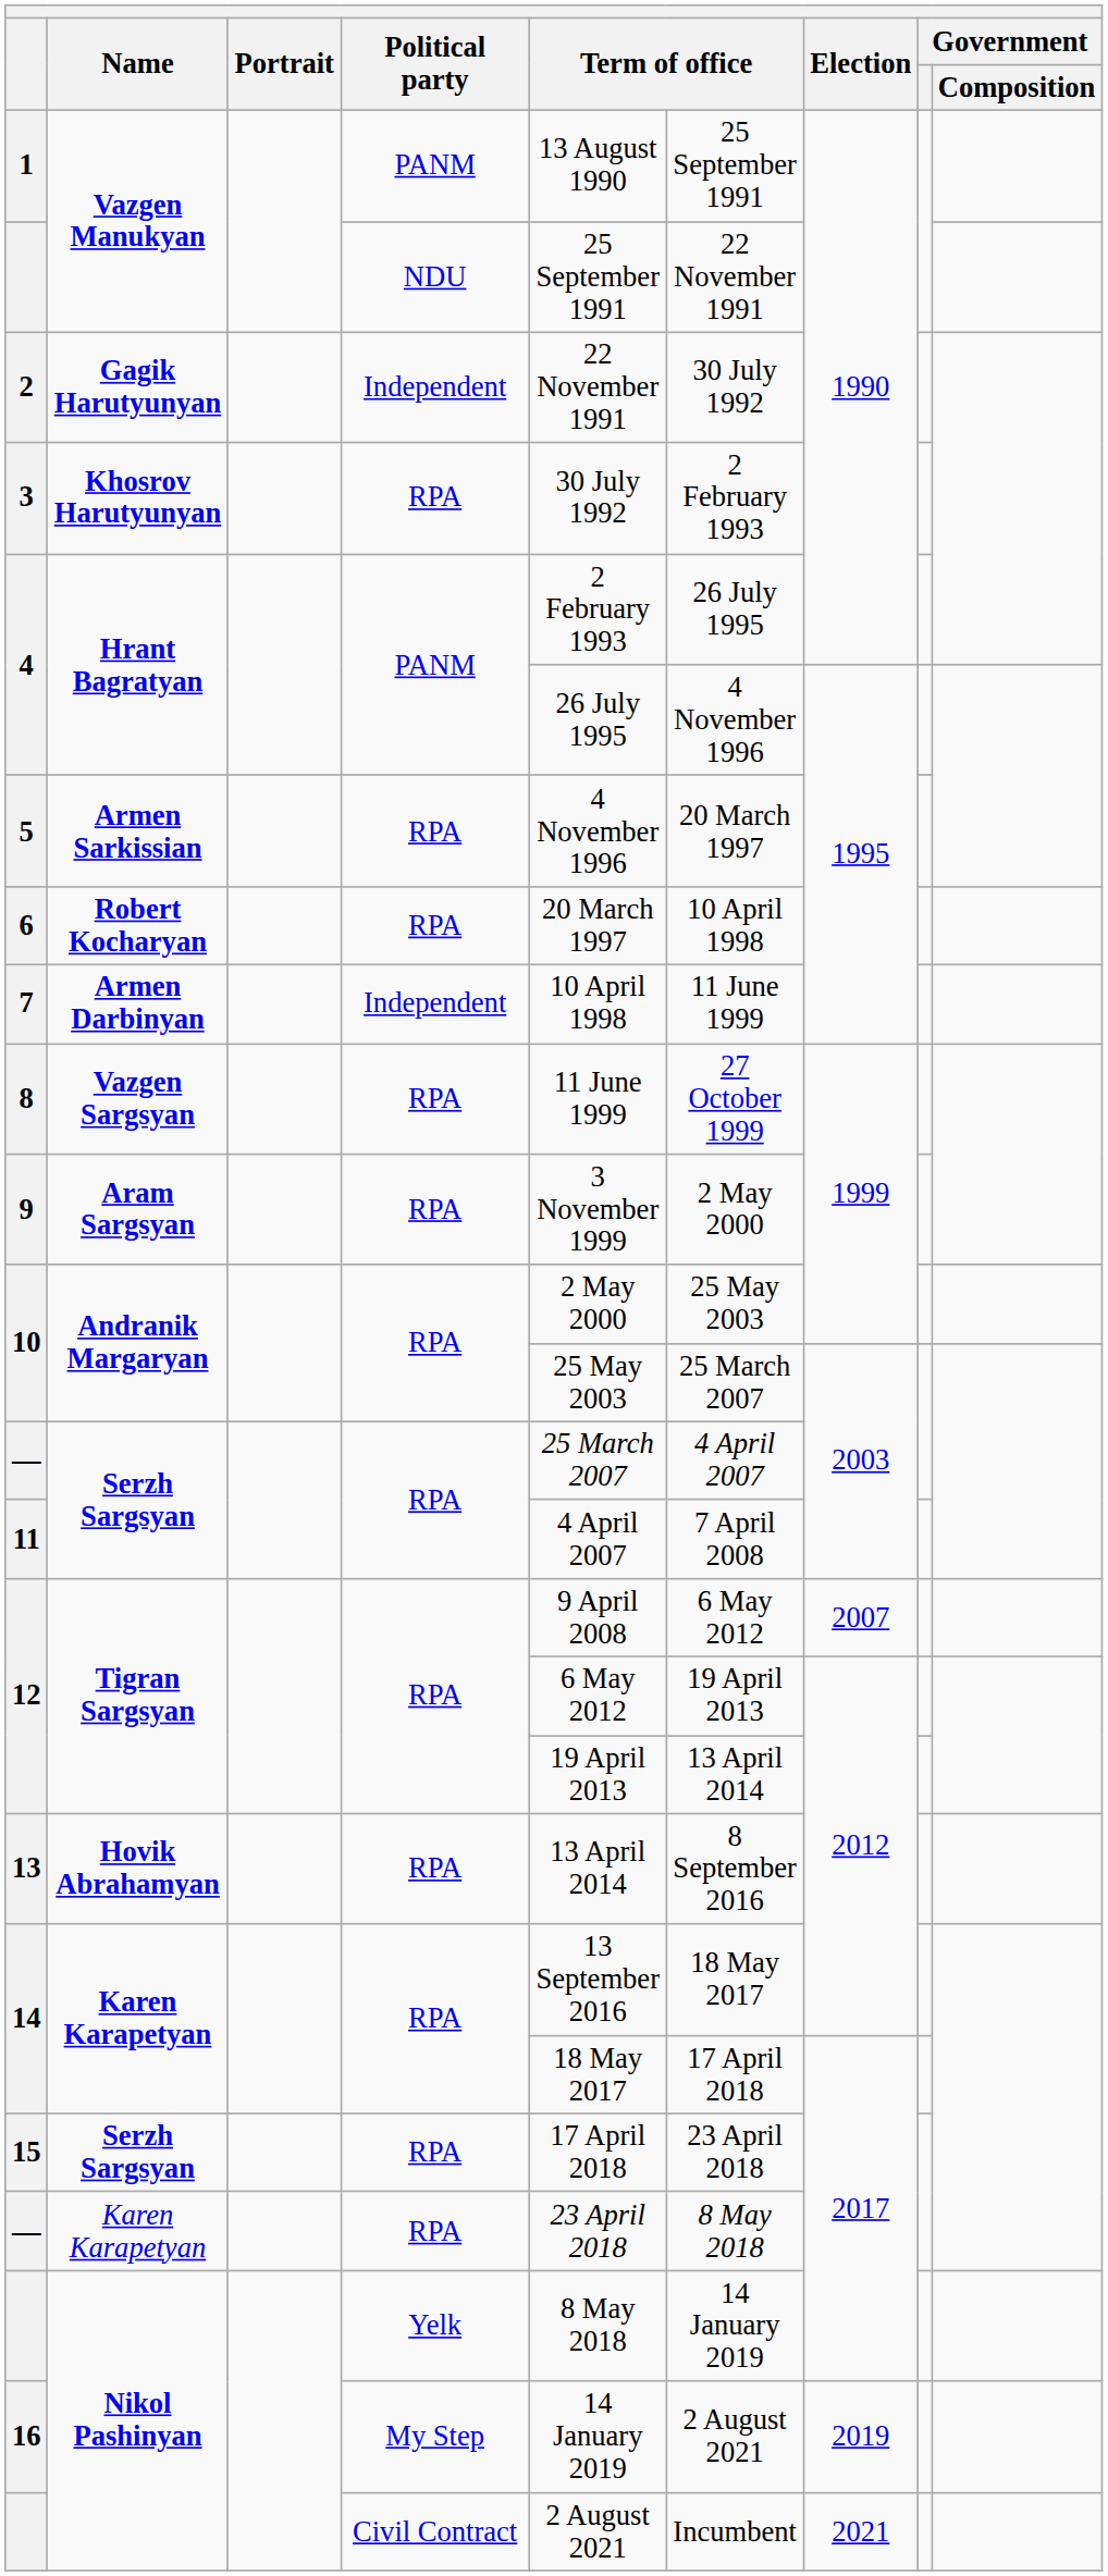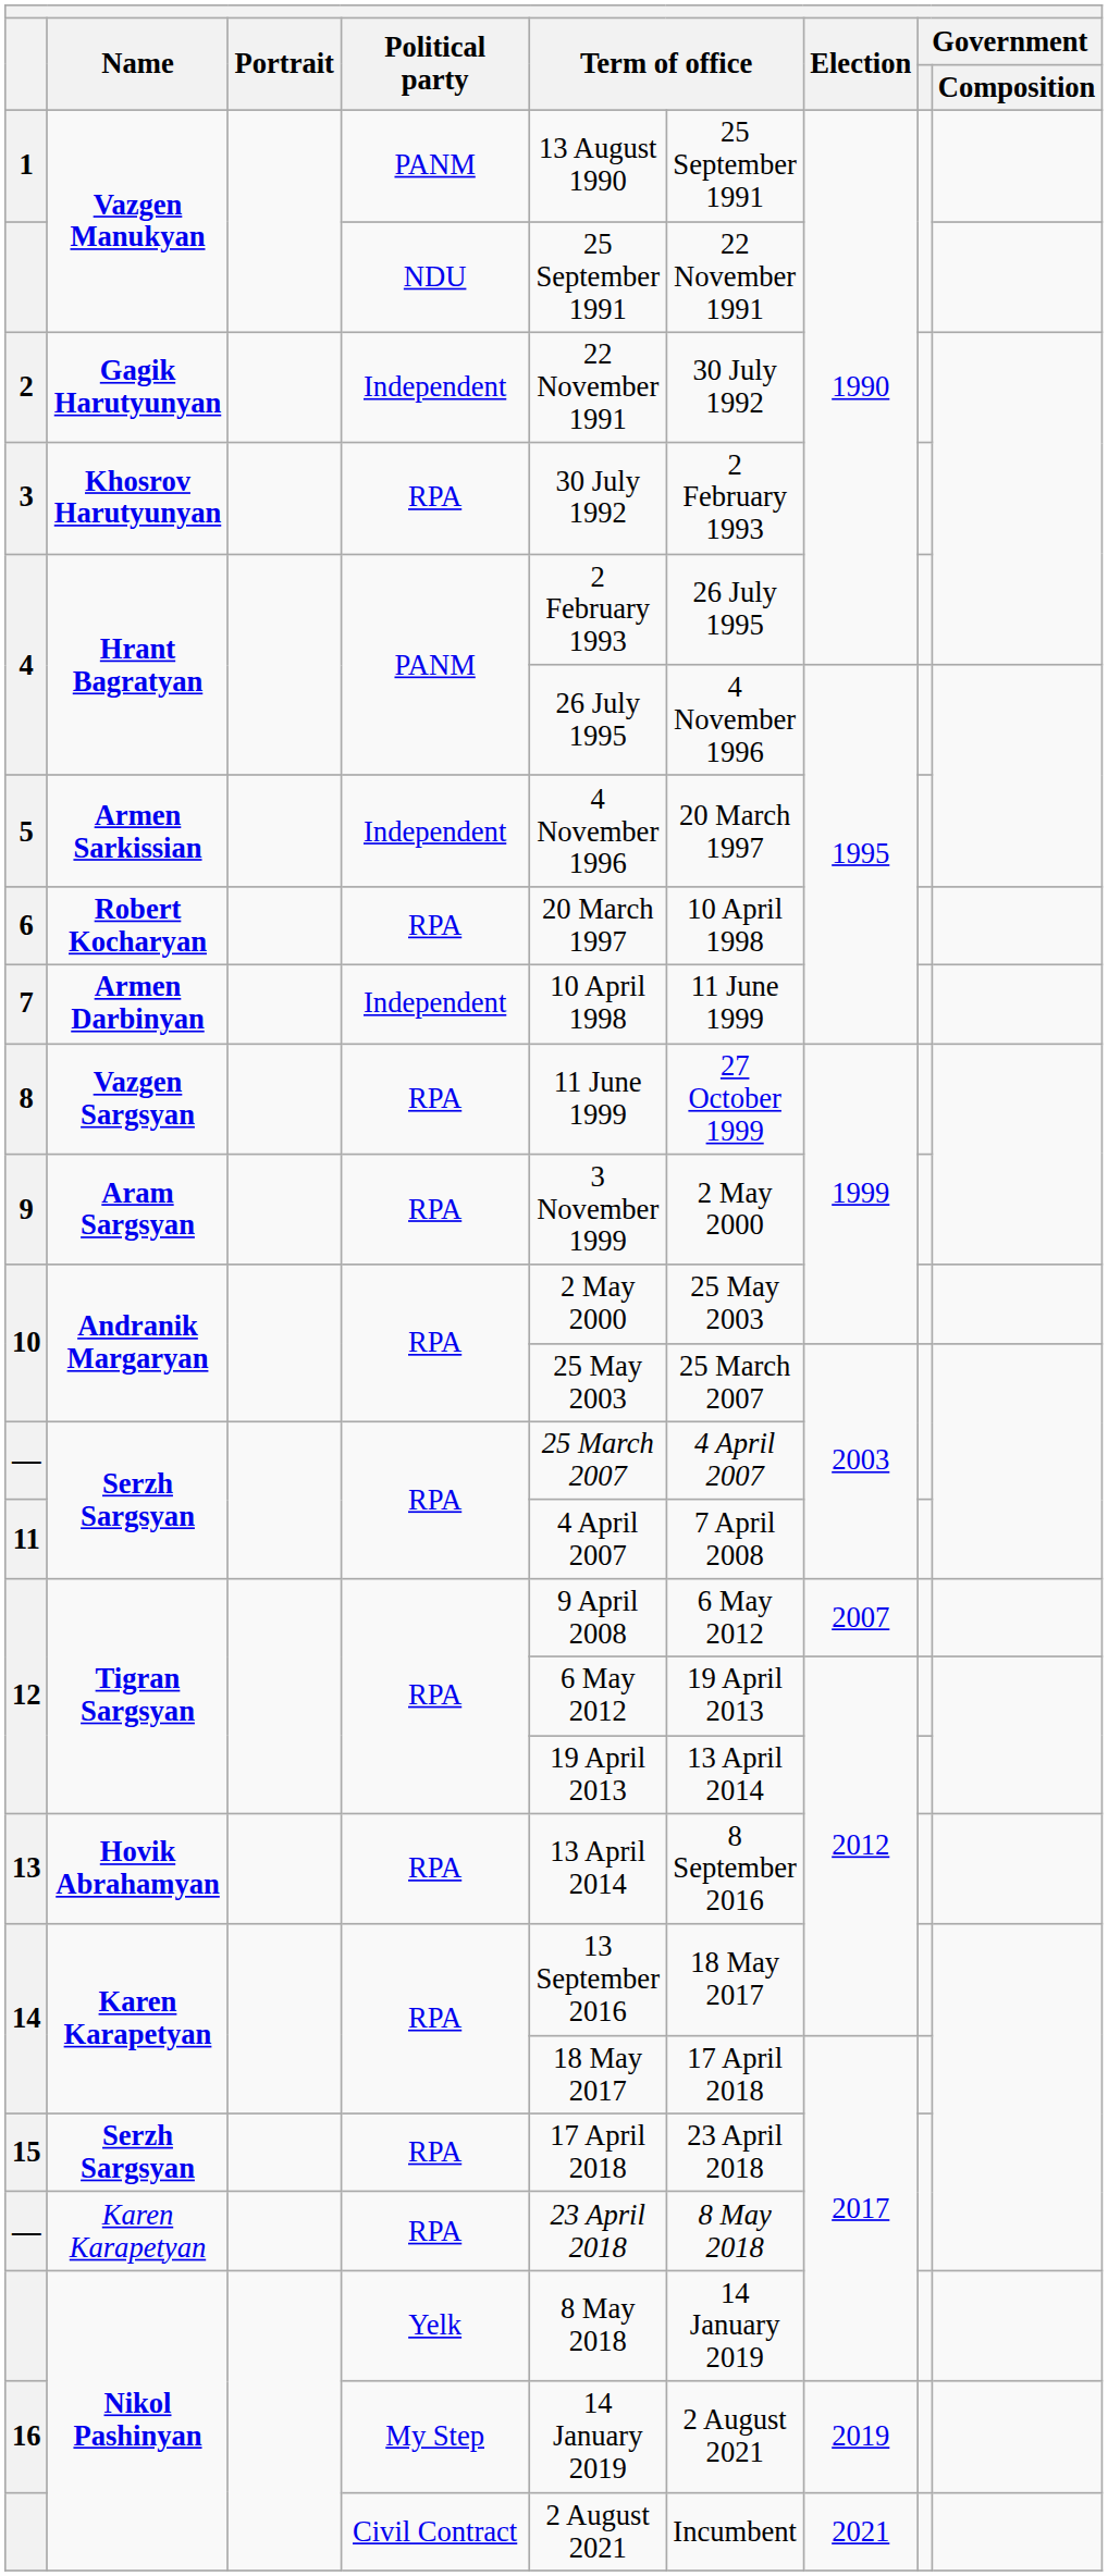5 | Political party: RPA -> Independent
